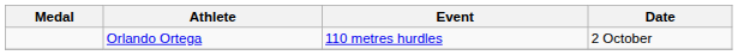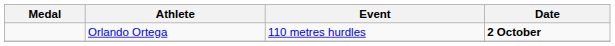Orlando Ortega | Date: normal -> bold
